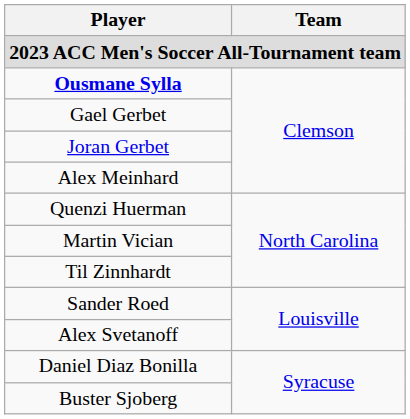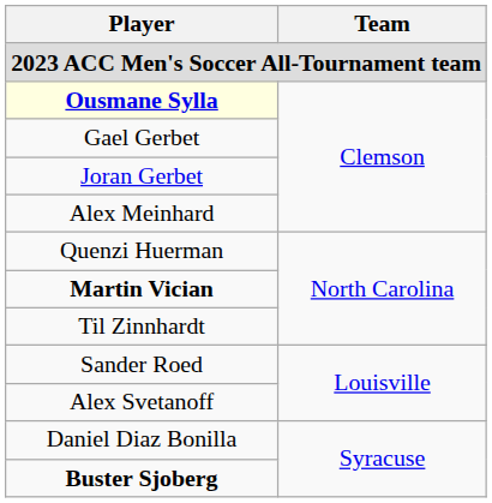Ousmane Sylla | Player: no background -> lightyellow background
Martin Vician | Player: normal -> bold
Buster Sjoberg | Player: normal -> bold
